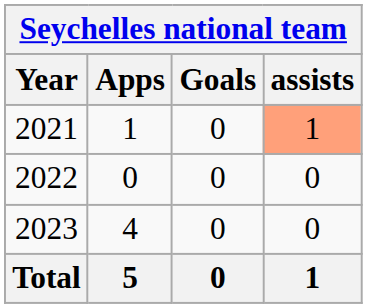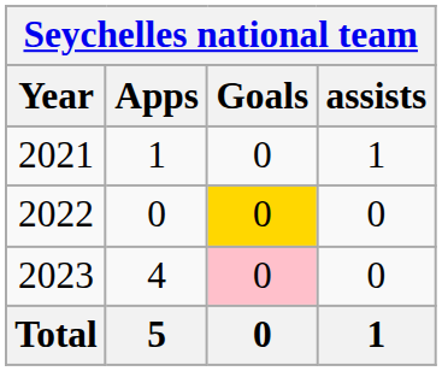2021 | assists: lightsalmon background -> no background
2022 | Goals: no background -> gold background
2023 | Goals: no background -> pink background
